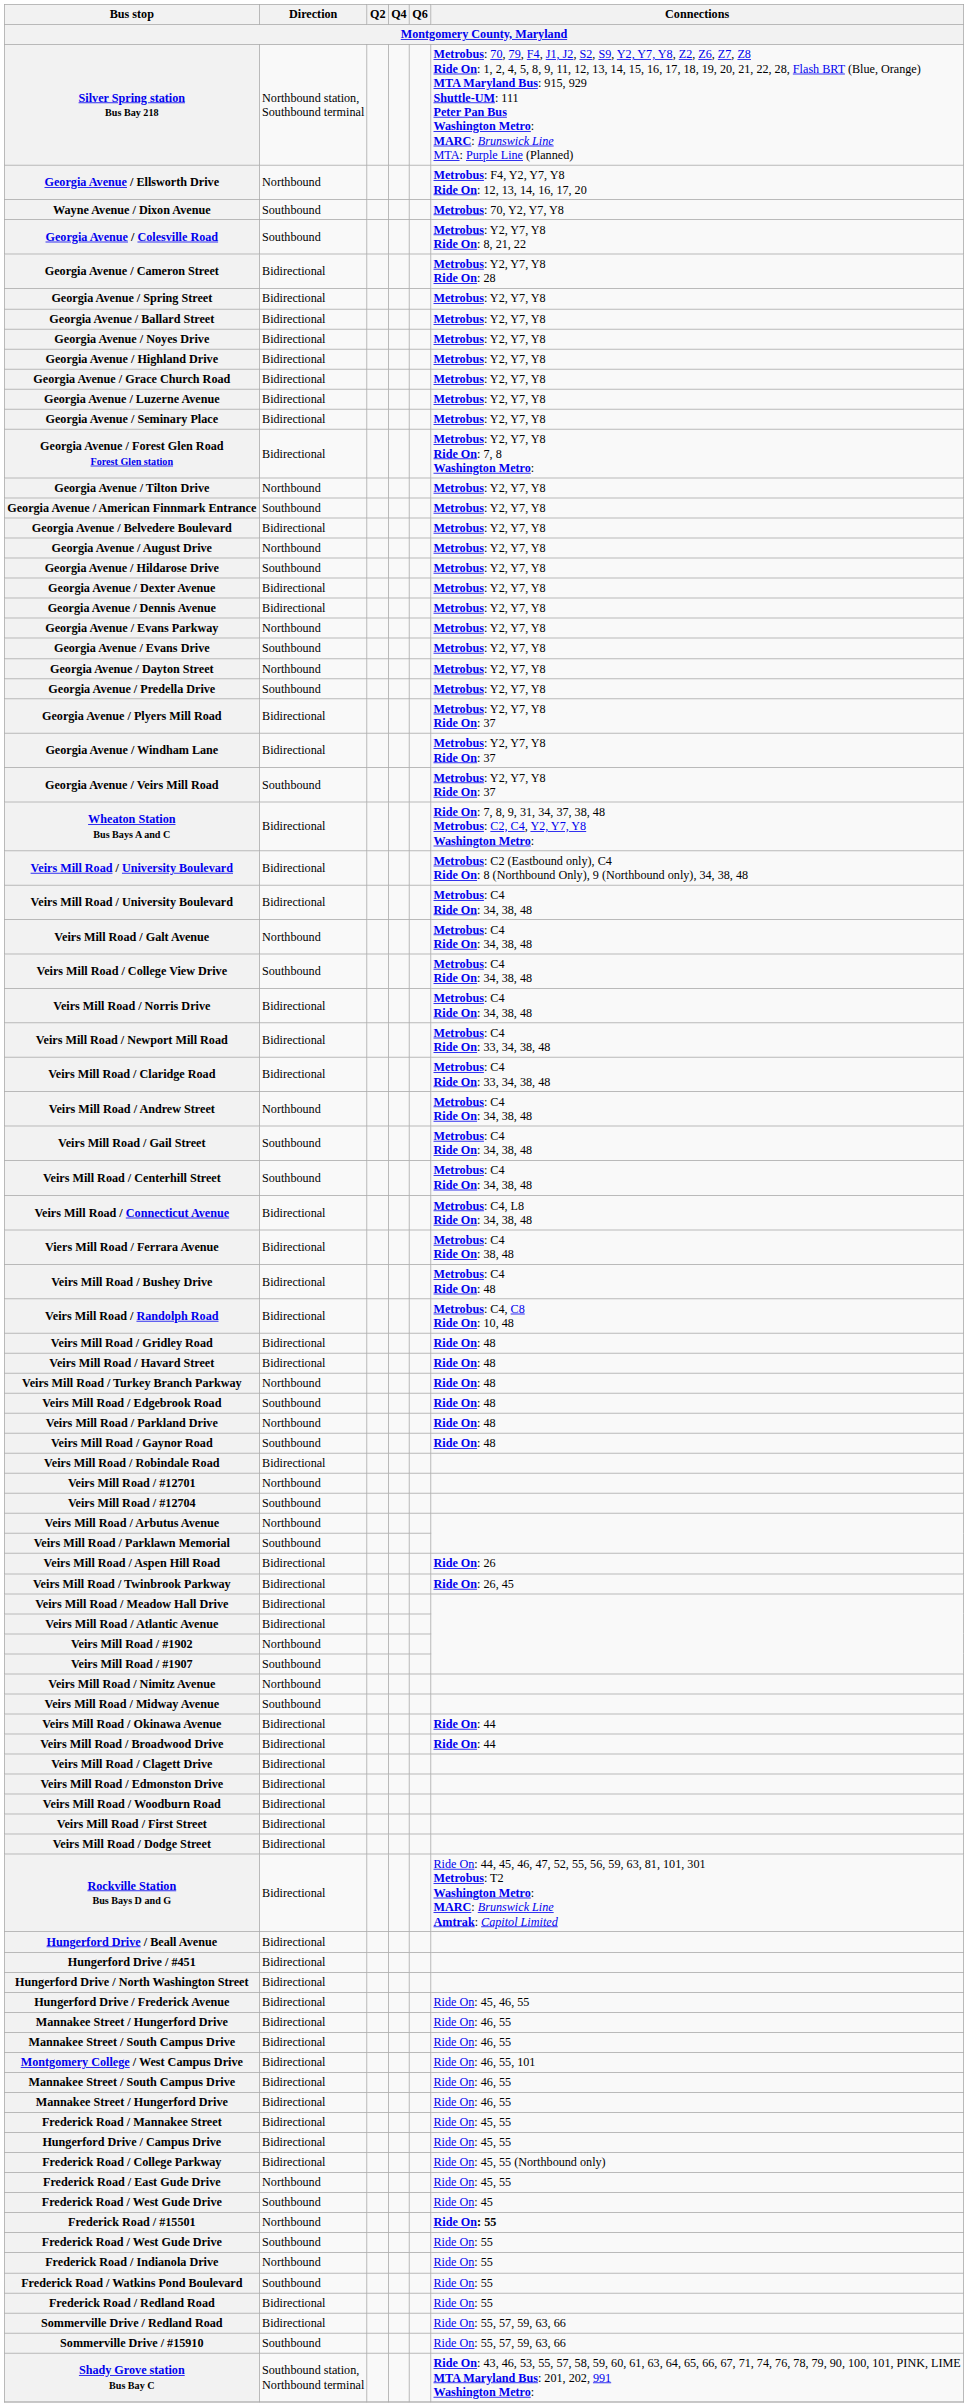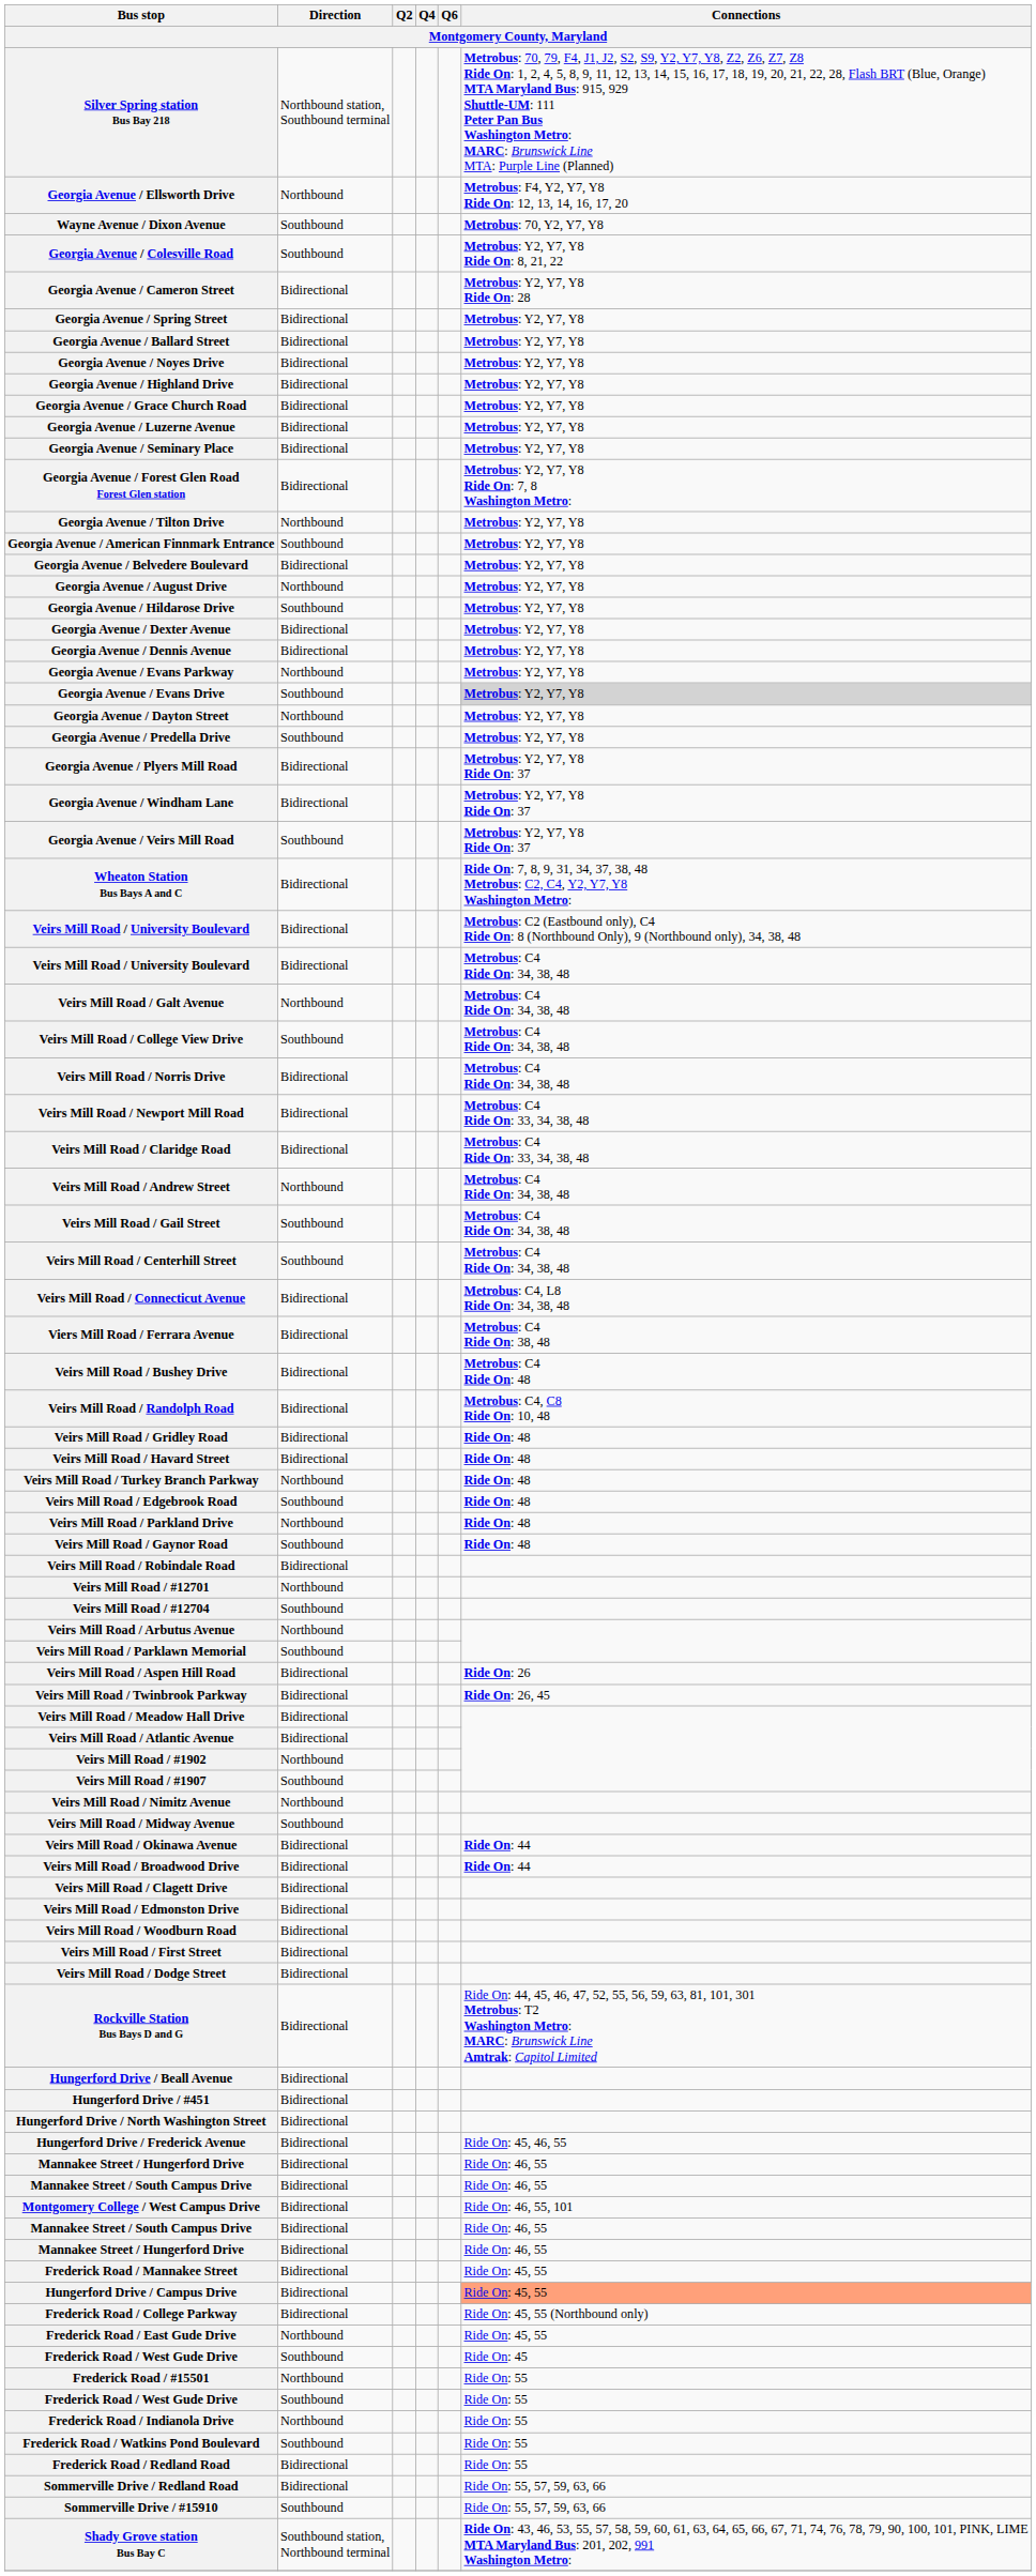Georgia Avenue / Evans Drive | Connections: no background -> lightgrey background
Hungerford Drive / Campus Drive | Connections: no background -> lightsalmon background
Frederick Road / #15501 | Connections: bold -> normal
